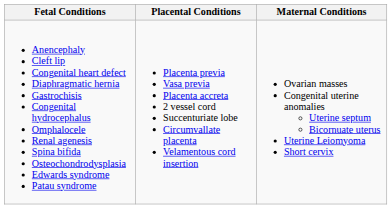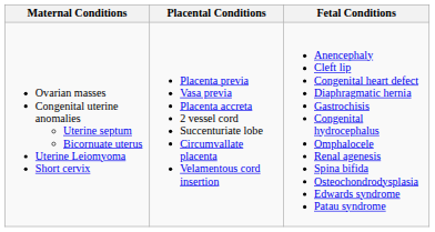columns swapped: Fetal Conditions <-> Maternal Conditions
